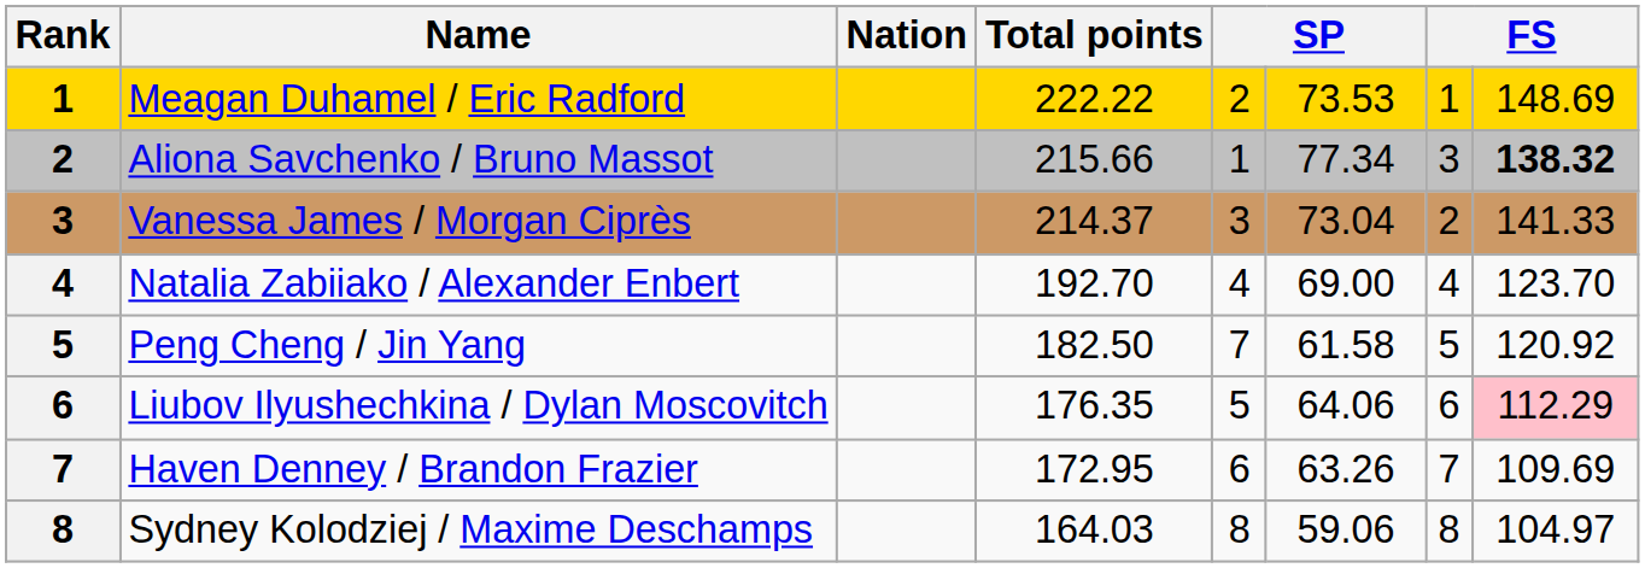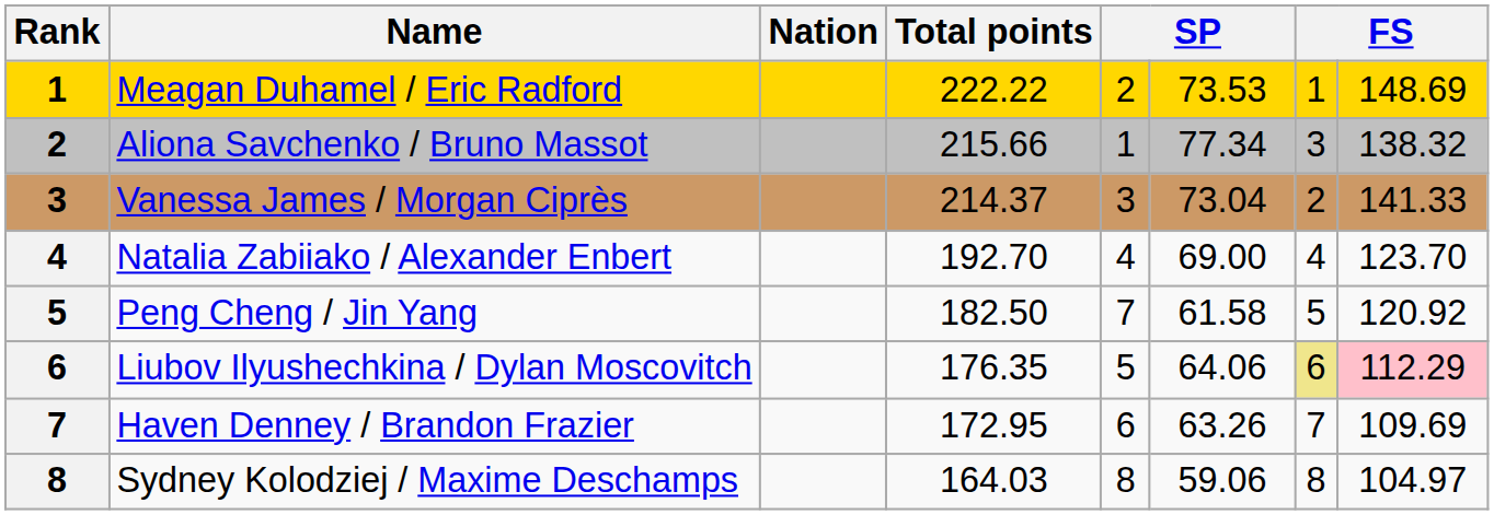Aliona Savchenko / Bruno Massot | column 8: bold -> normal
Liubov Ilyushechkina / Dylan Moscovitch | column 7: no background -> khaki background
